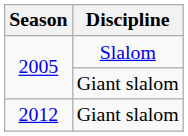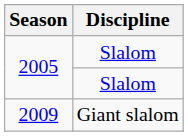row 3 | Discipline: Giant slalom -> Slalom
row 4 | Season: 2012 -> 2009
